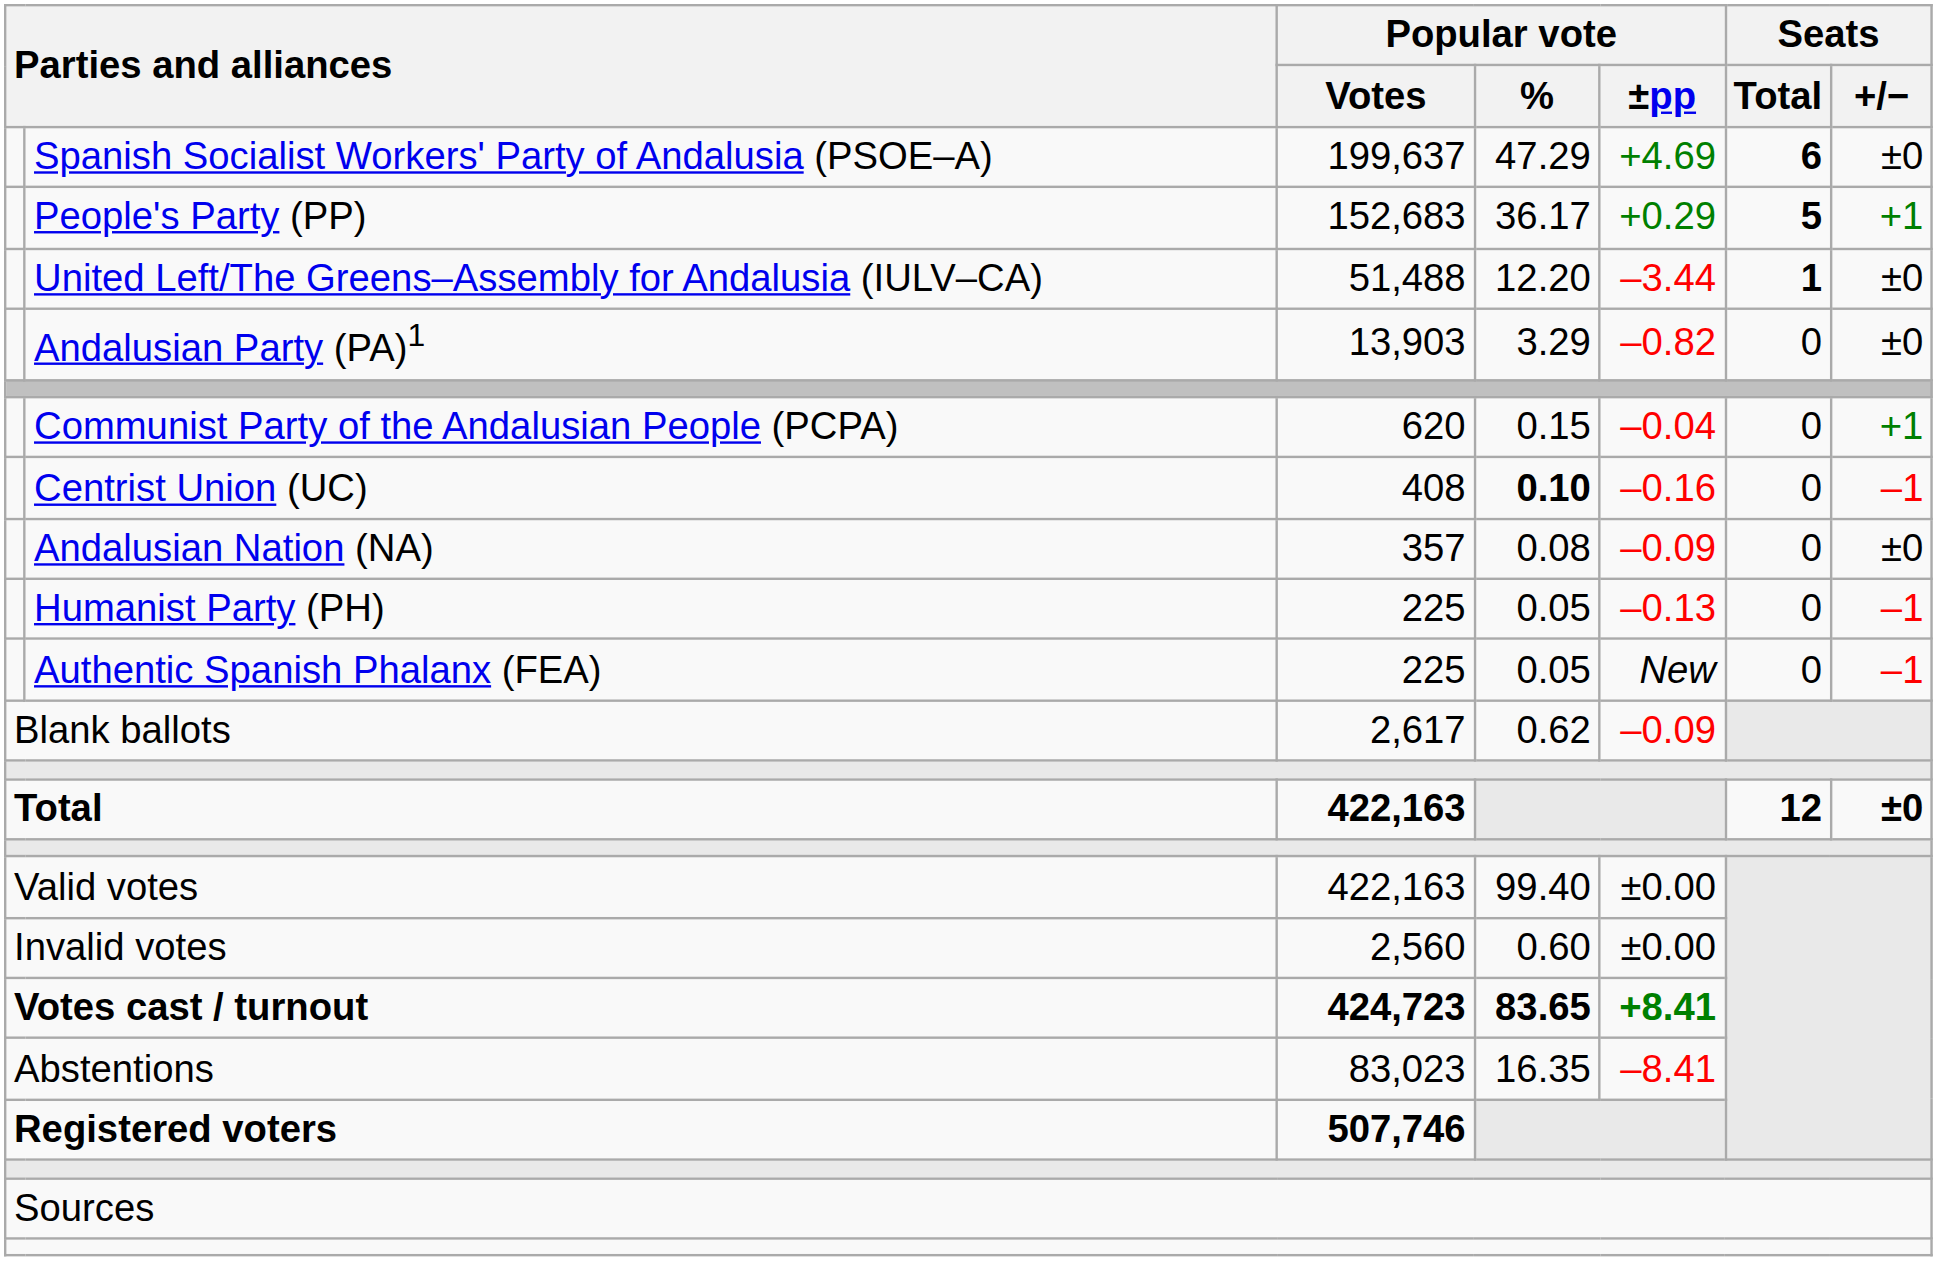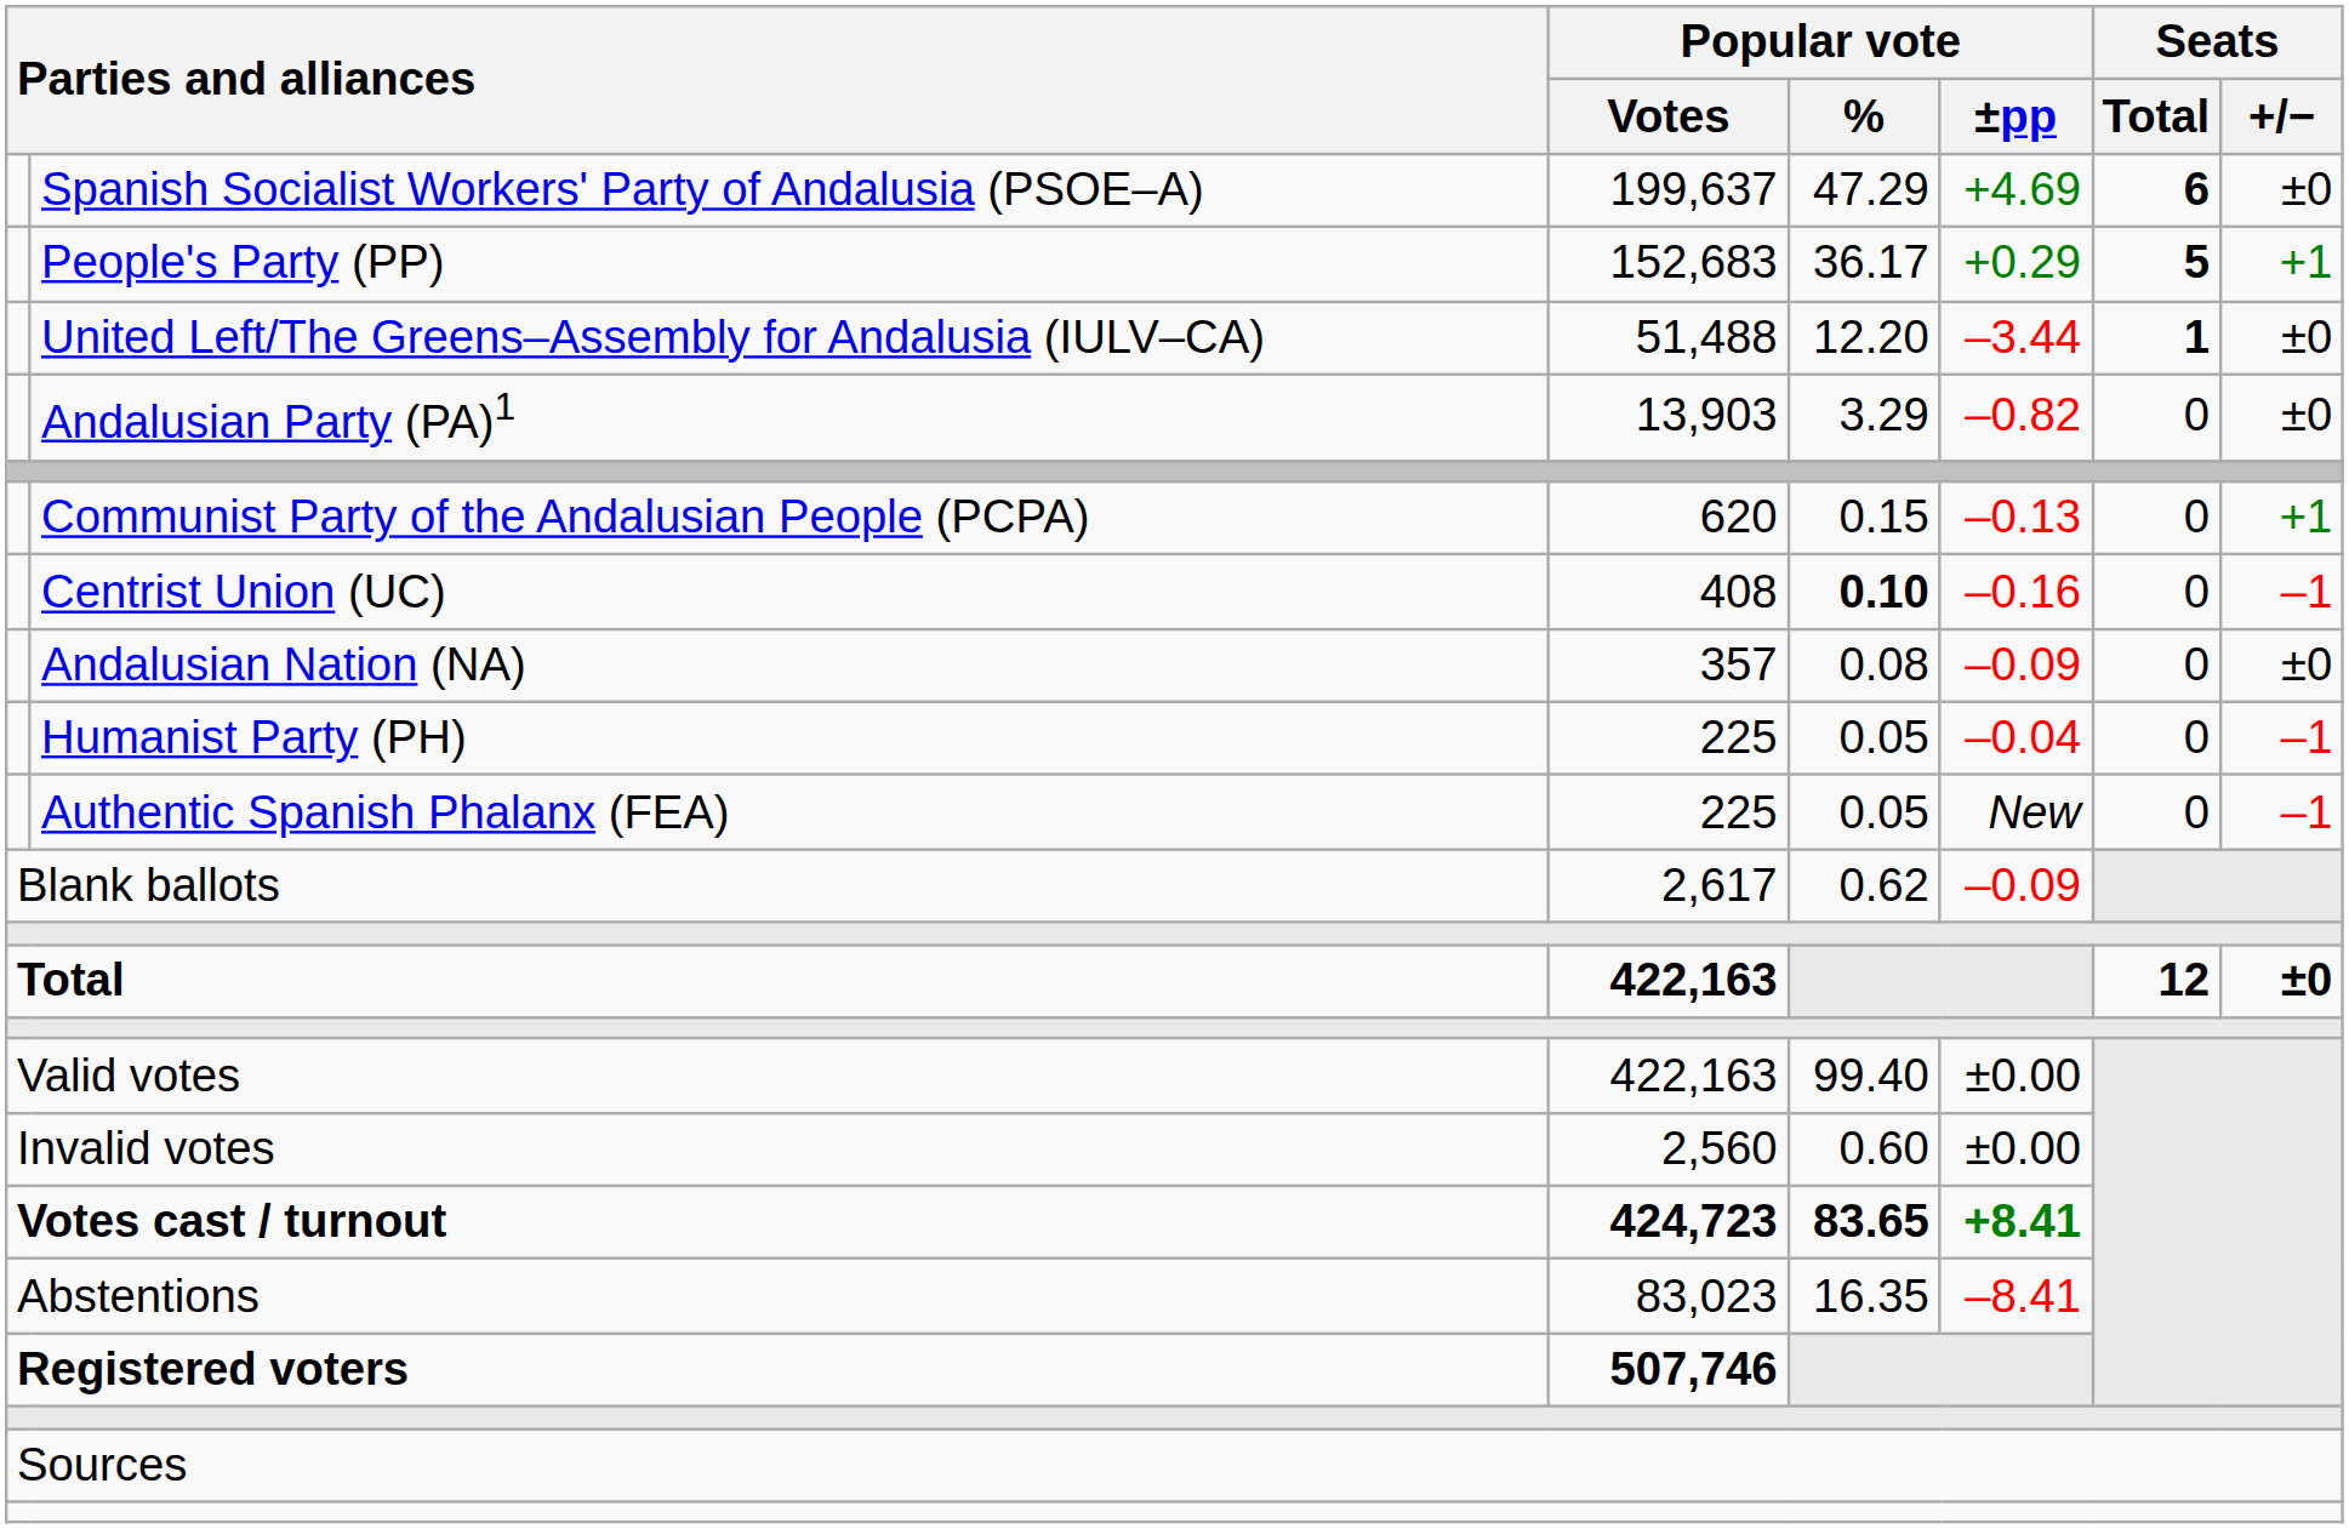Communist Party of the Andalusian People (PCPA) | Popular vote / ±pp: –0.04 -> –0.13
Humanist Party (PH) | Popular vote / ±pp: –0.13 -> –0.04
